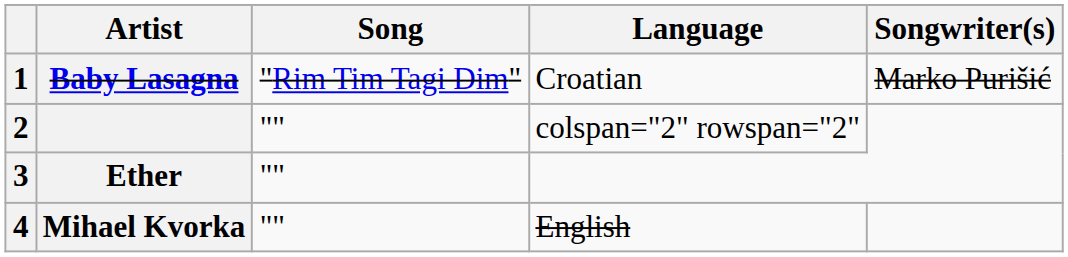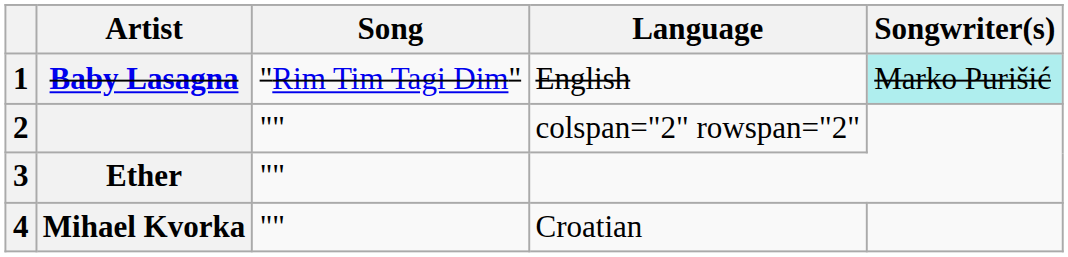Baby Lasagna | Language: Croatian -> English
Baby Lasagna | Songwriter(s): no background -> paleturquoise background
Mihael Kvorka | Language: English -> Croatian
